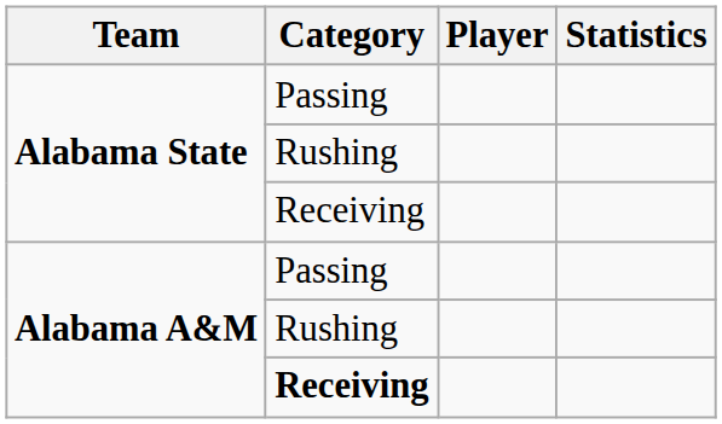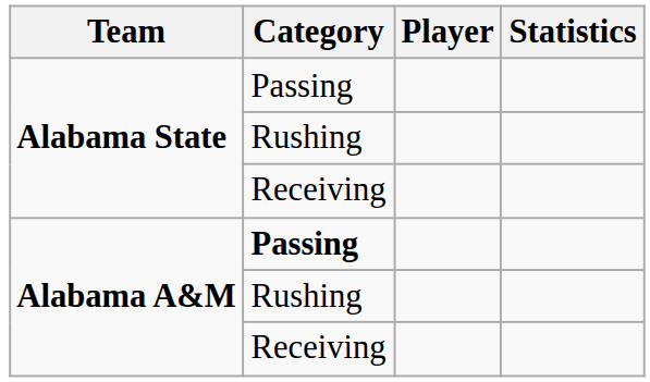Alabama A&M / Passing | Category: normal -> bold
Alabama A&M / Receiving | Category: bold -> normal
